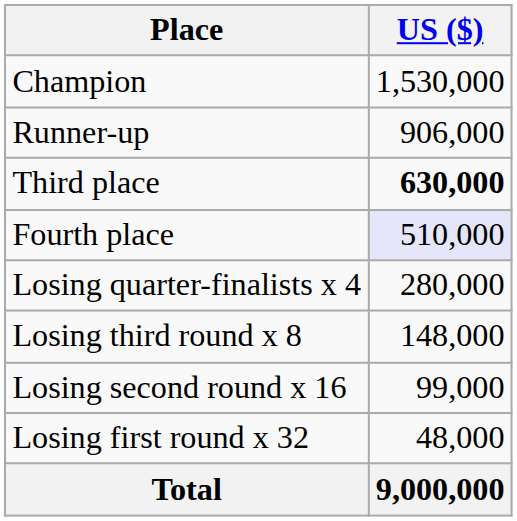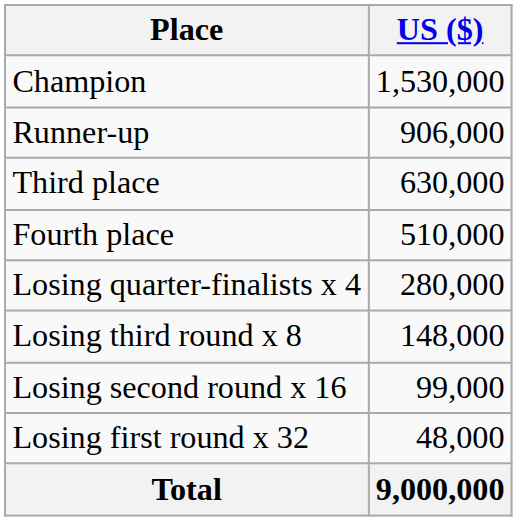Third place | US ($): bold -> normal
Fourth place | US ($): lavender background -> no background
